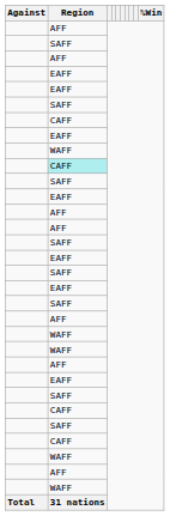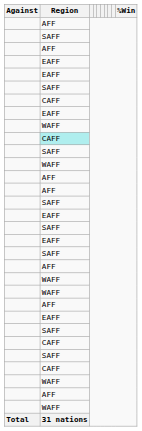row 13 | Region: EAFF -> WAFF
